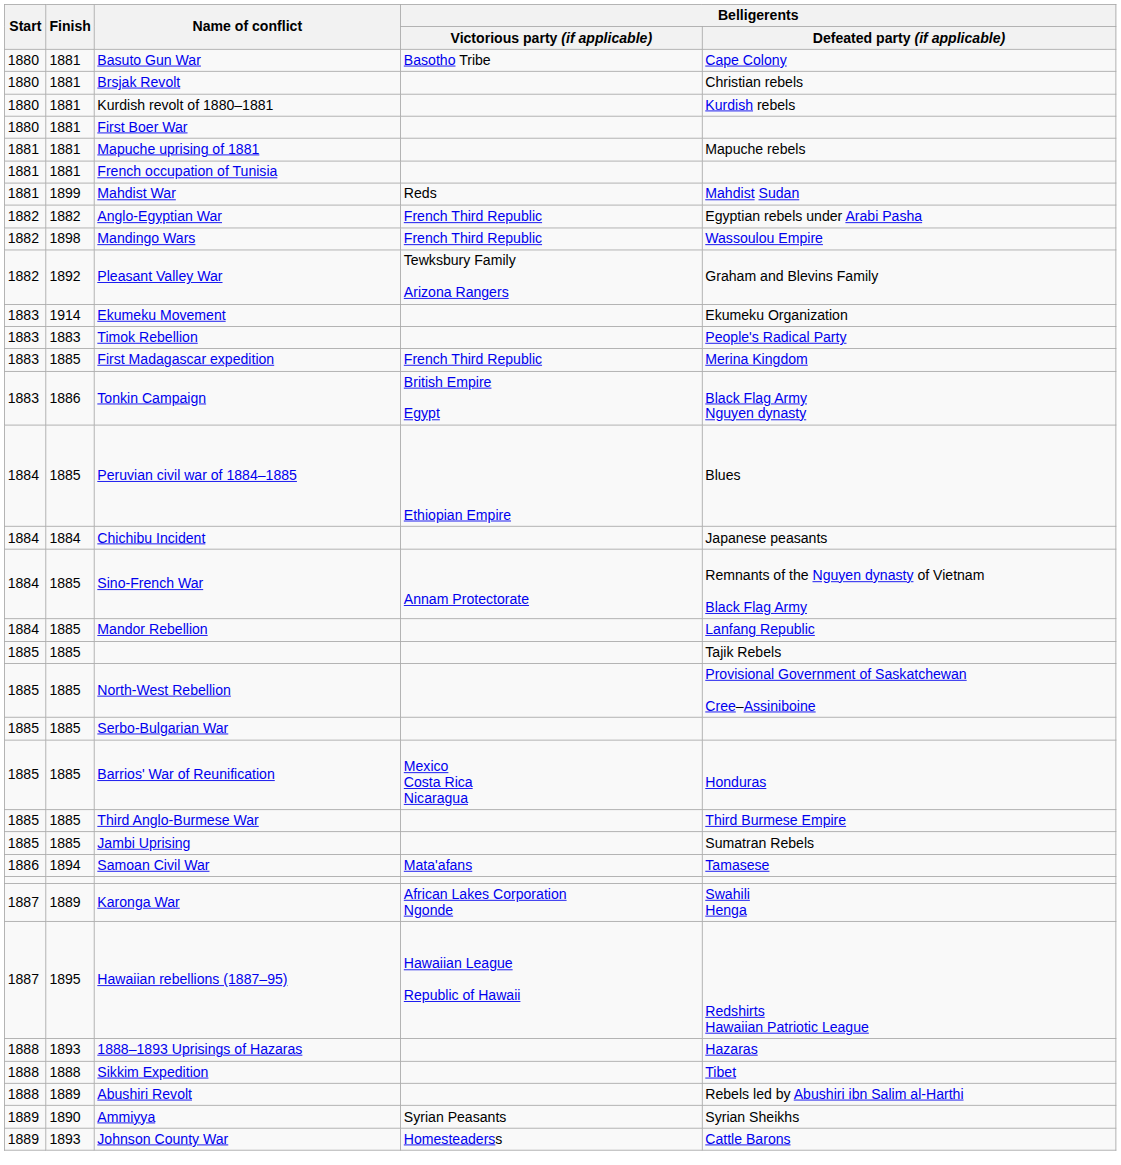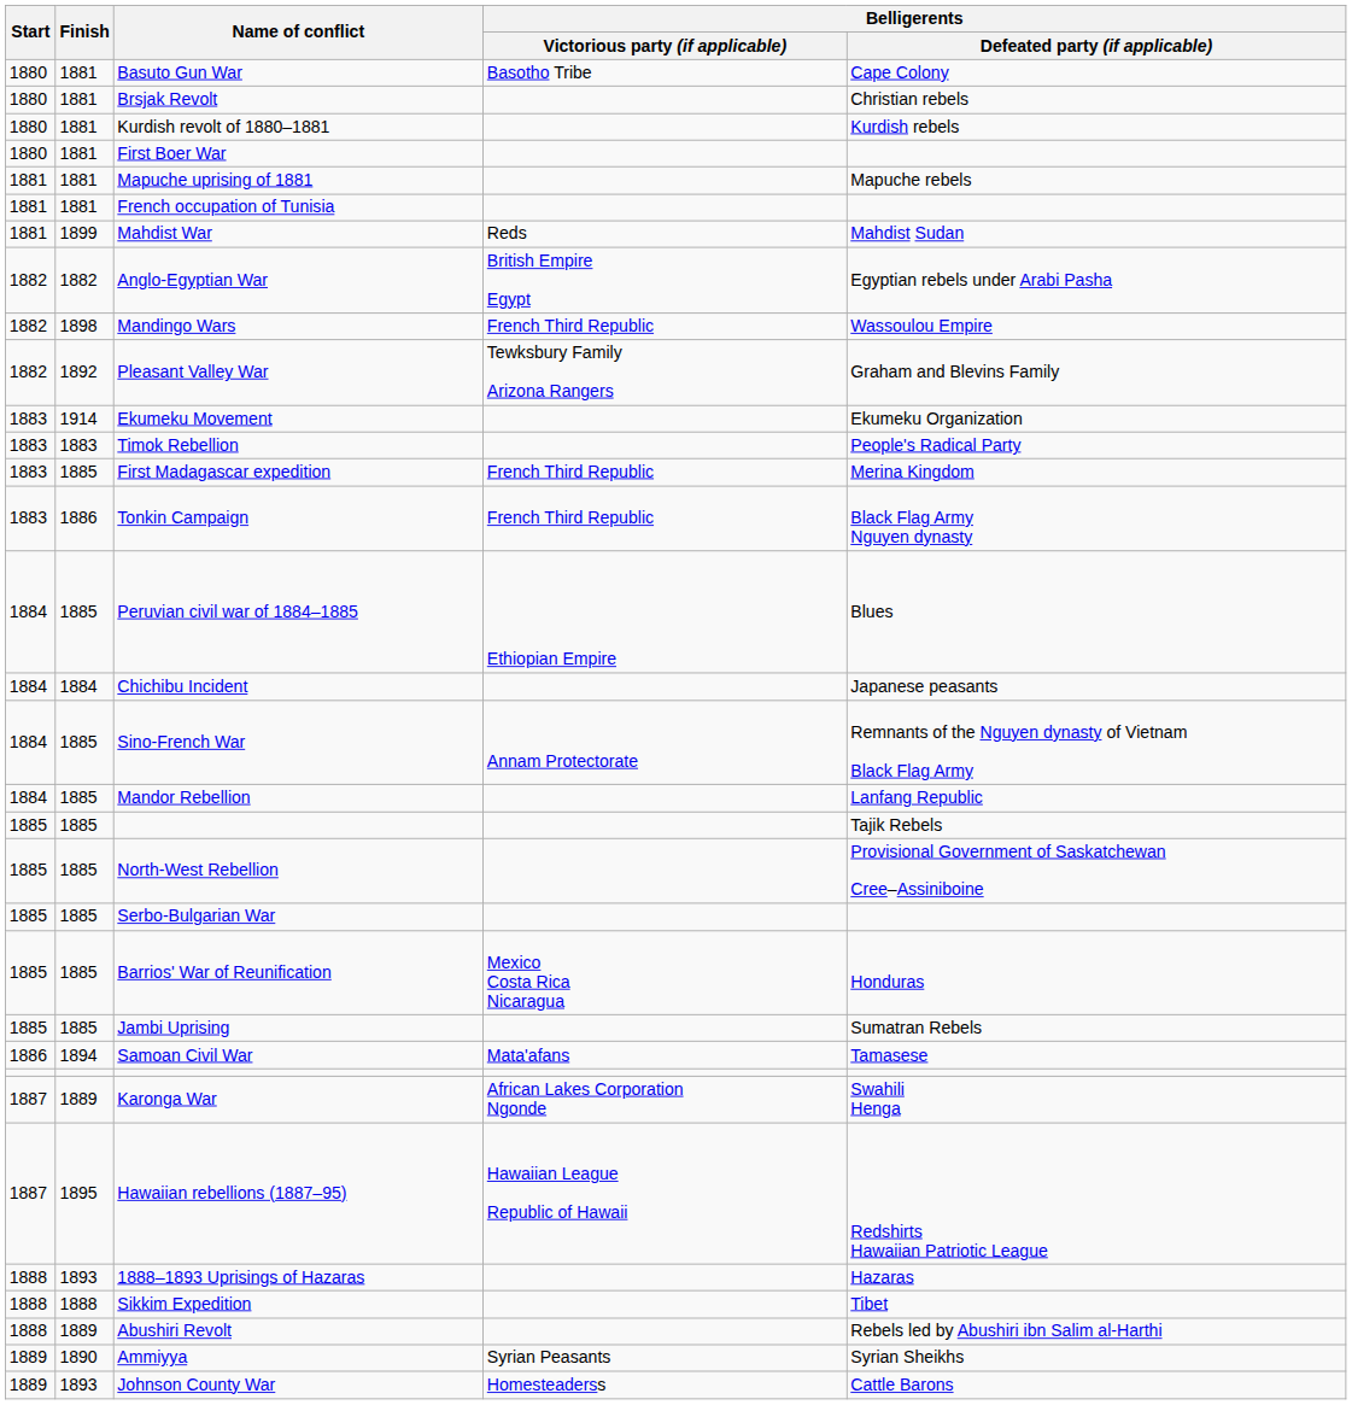Anglo-Egyptian War | Belligerents / Victorious party (if applicable): French Third Republic -> British Empire Egypt
Tonkin Campaign | Belligerents / Victorious party (if applicable): British Empire Egypt -> French Third Republic
- row: 1885 | 1885 | Third Anglo-Burmese War | Third Burmese Empire
